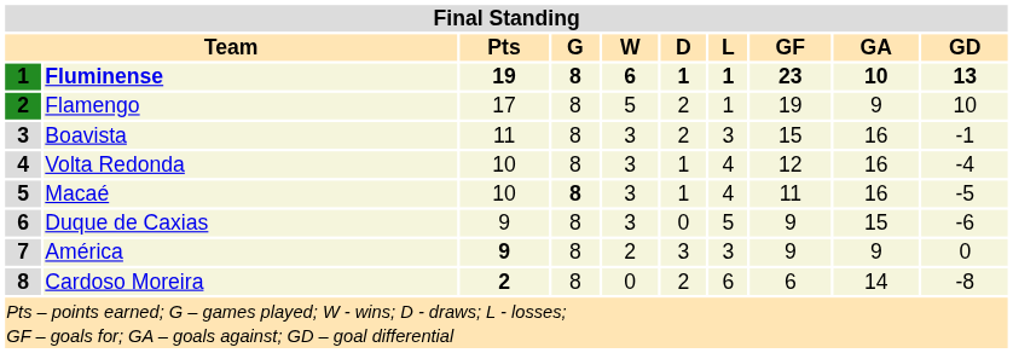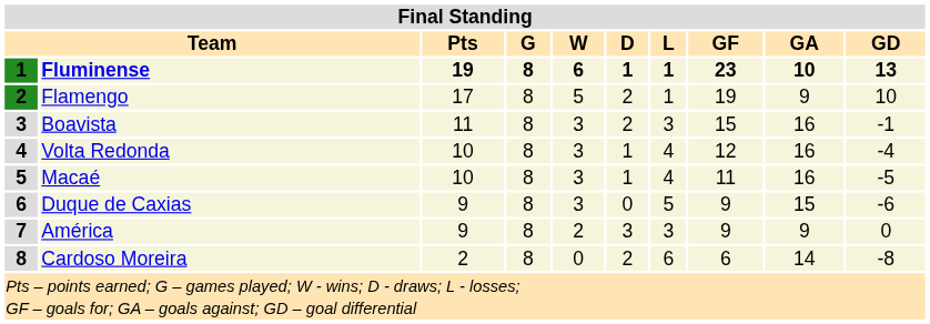Macaé | G: bold -> normal
América | Pts: bold -> normal
Cardoso Moreira | Pts: bold -> normal
